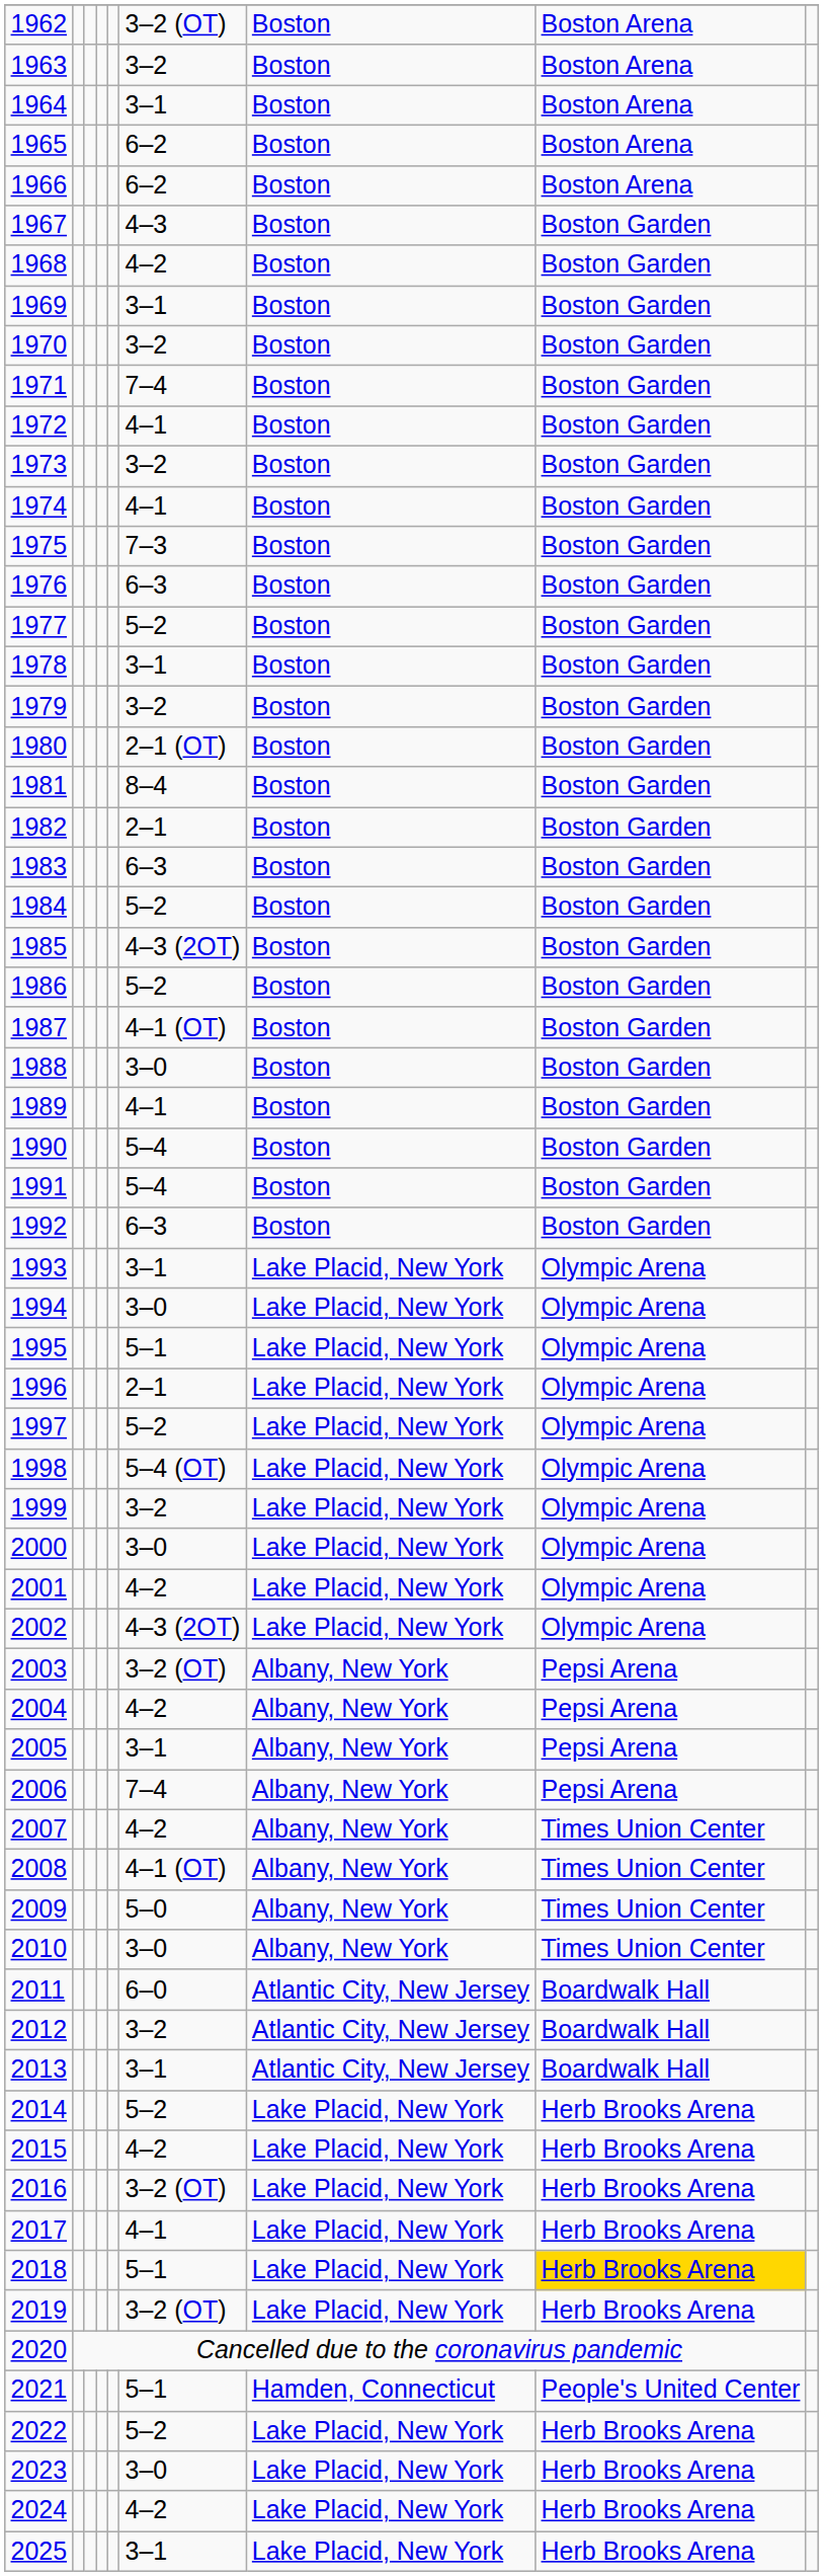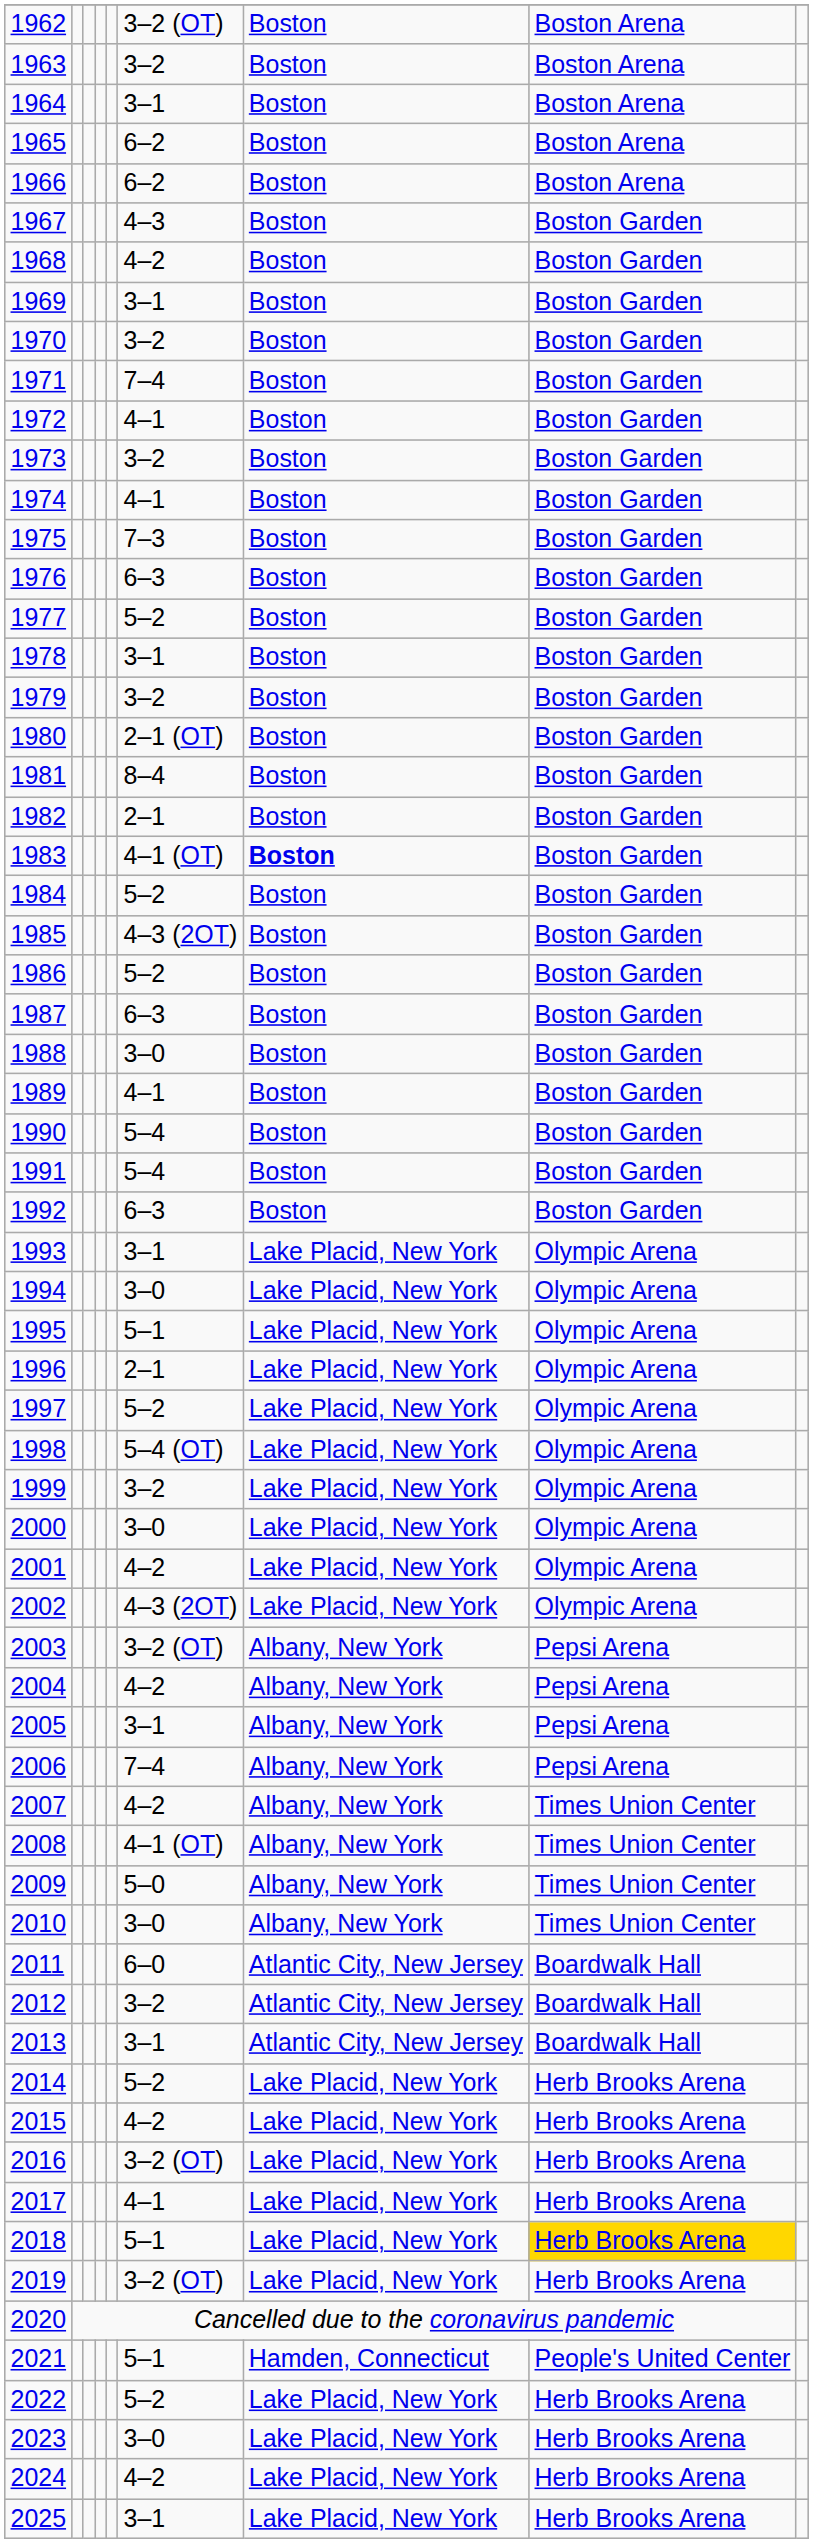1983 | column 6: 6–3 -> 4–1 (OT)
1983 | column 7: normal -> bold
1987 | column 6: 4–1 (OT) -> 6–3
